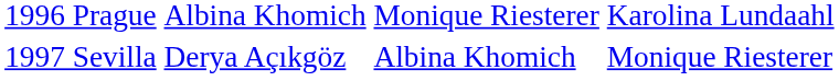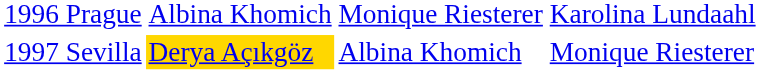1997 Sevilla | column 2: no background -> gold background
